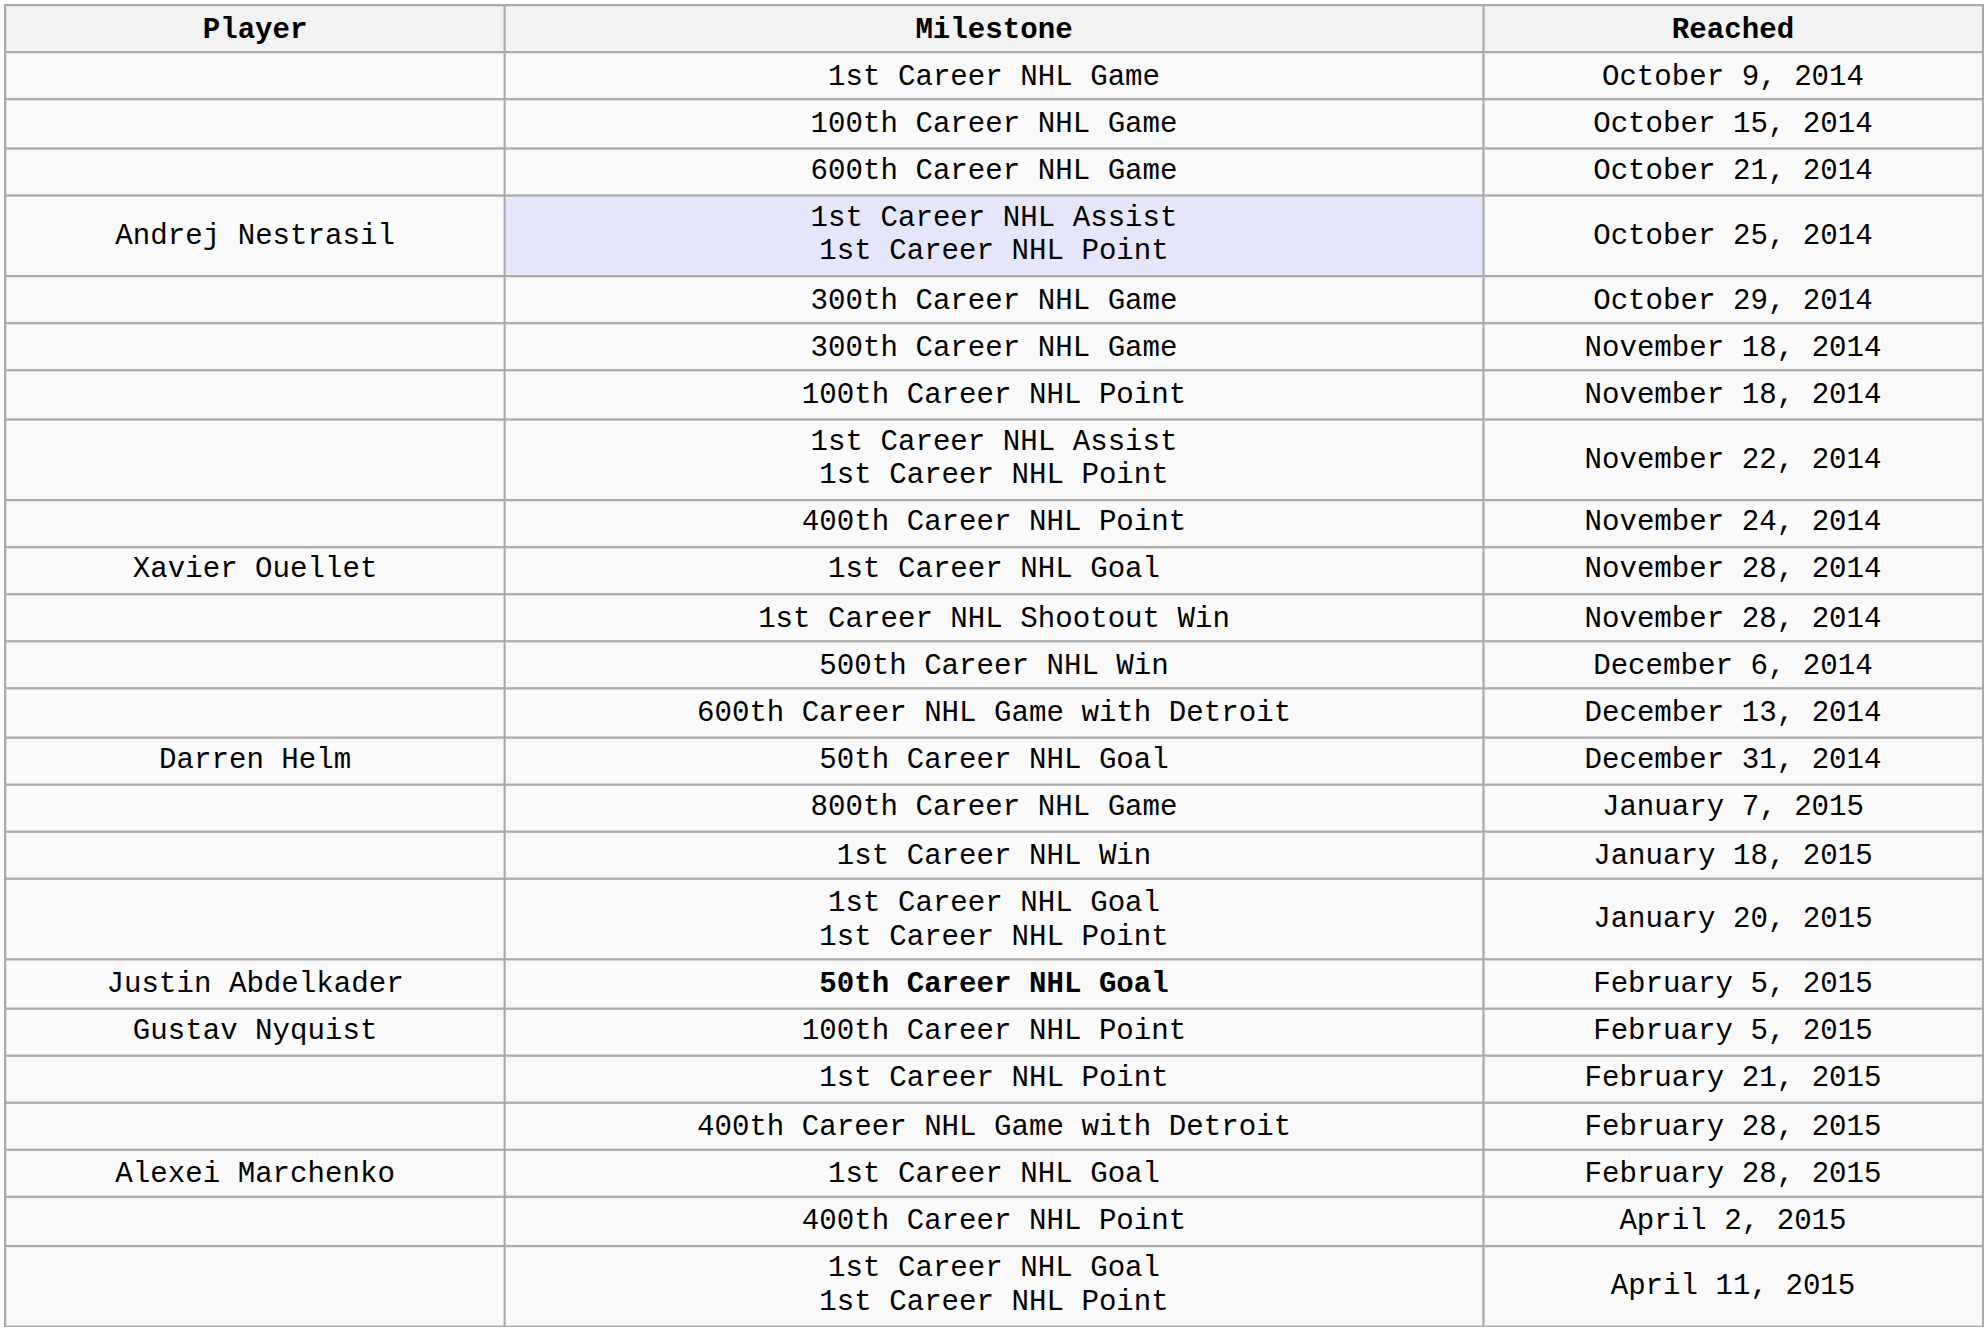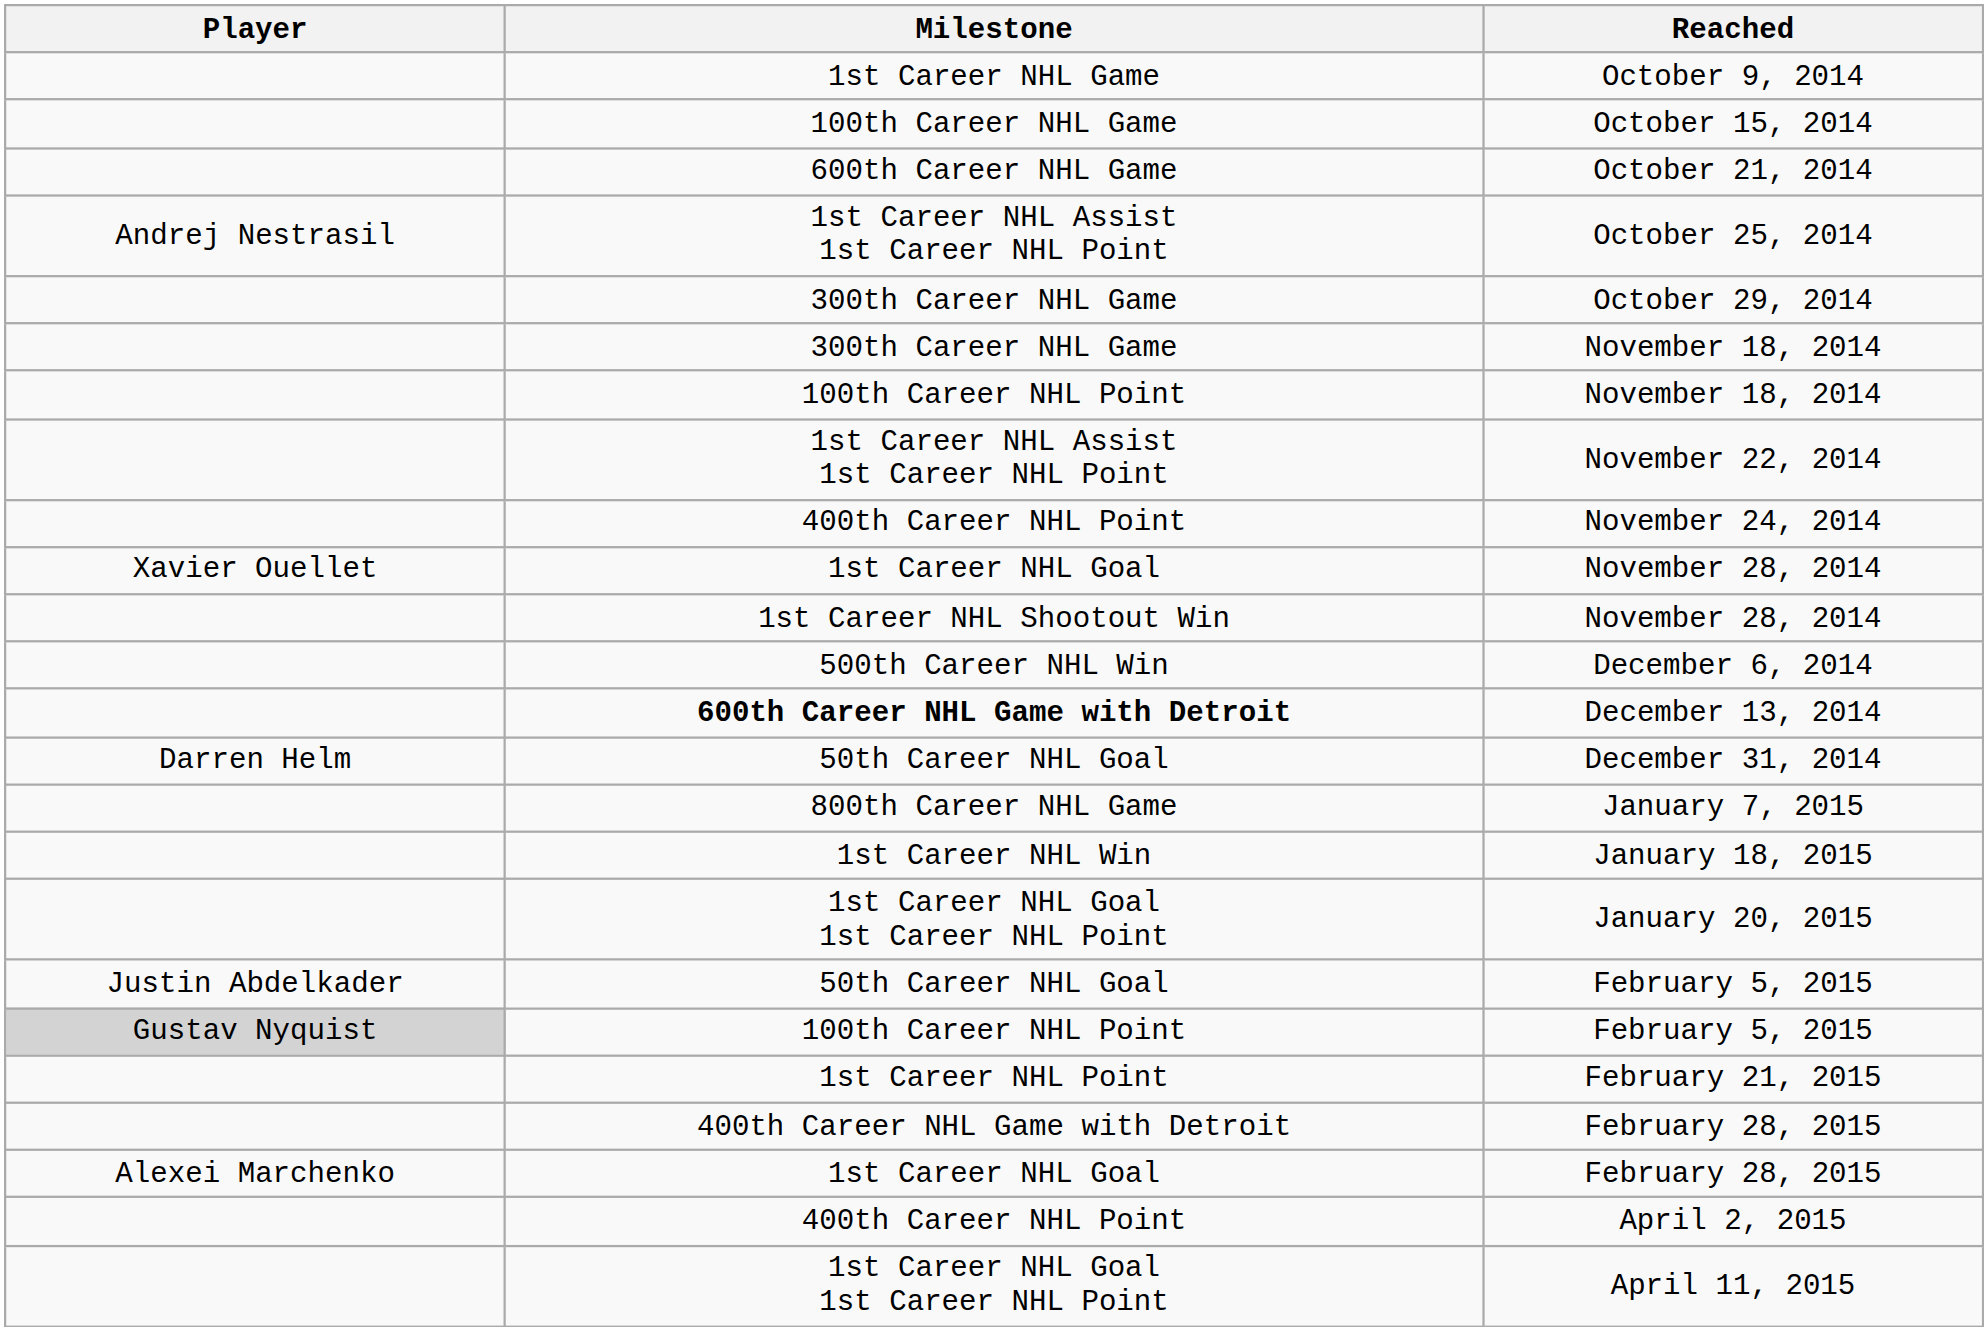row 5 | Milestone: lavender background -> no background
row 14 | Milestone: normal -> bold
row 19 | Milestone: bold -> normal
row 20 | Player: no background -> lightgrey background
